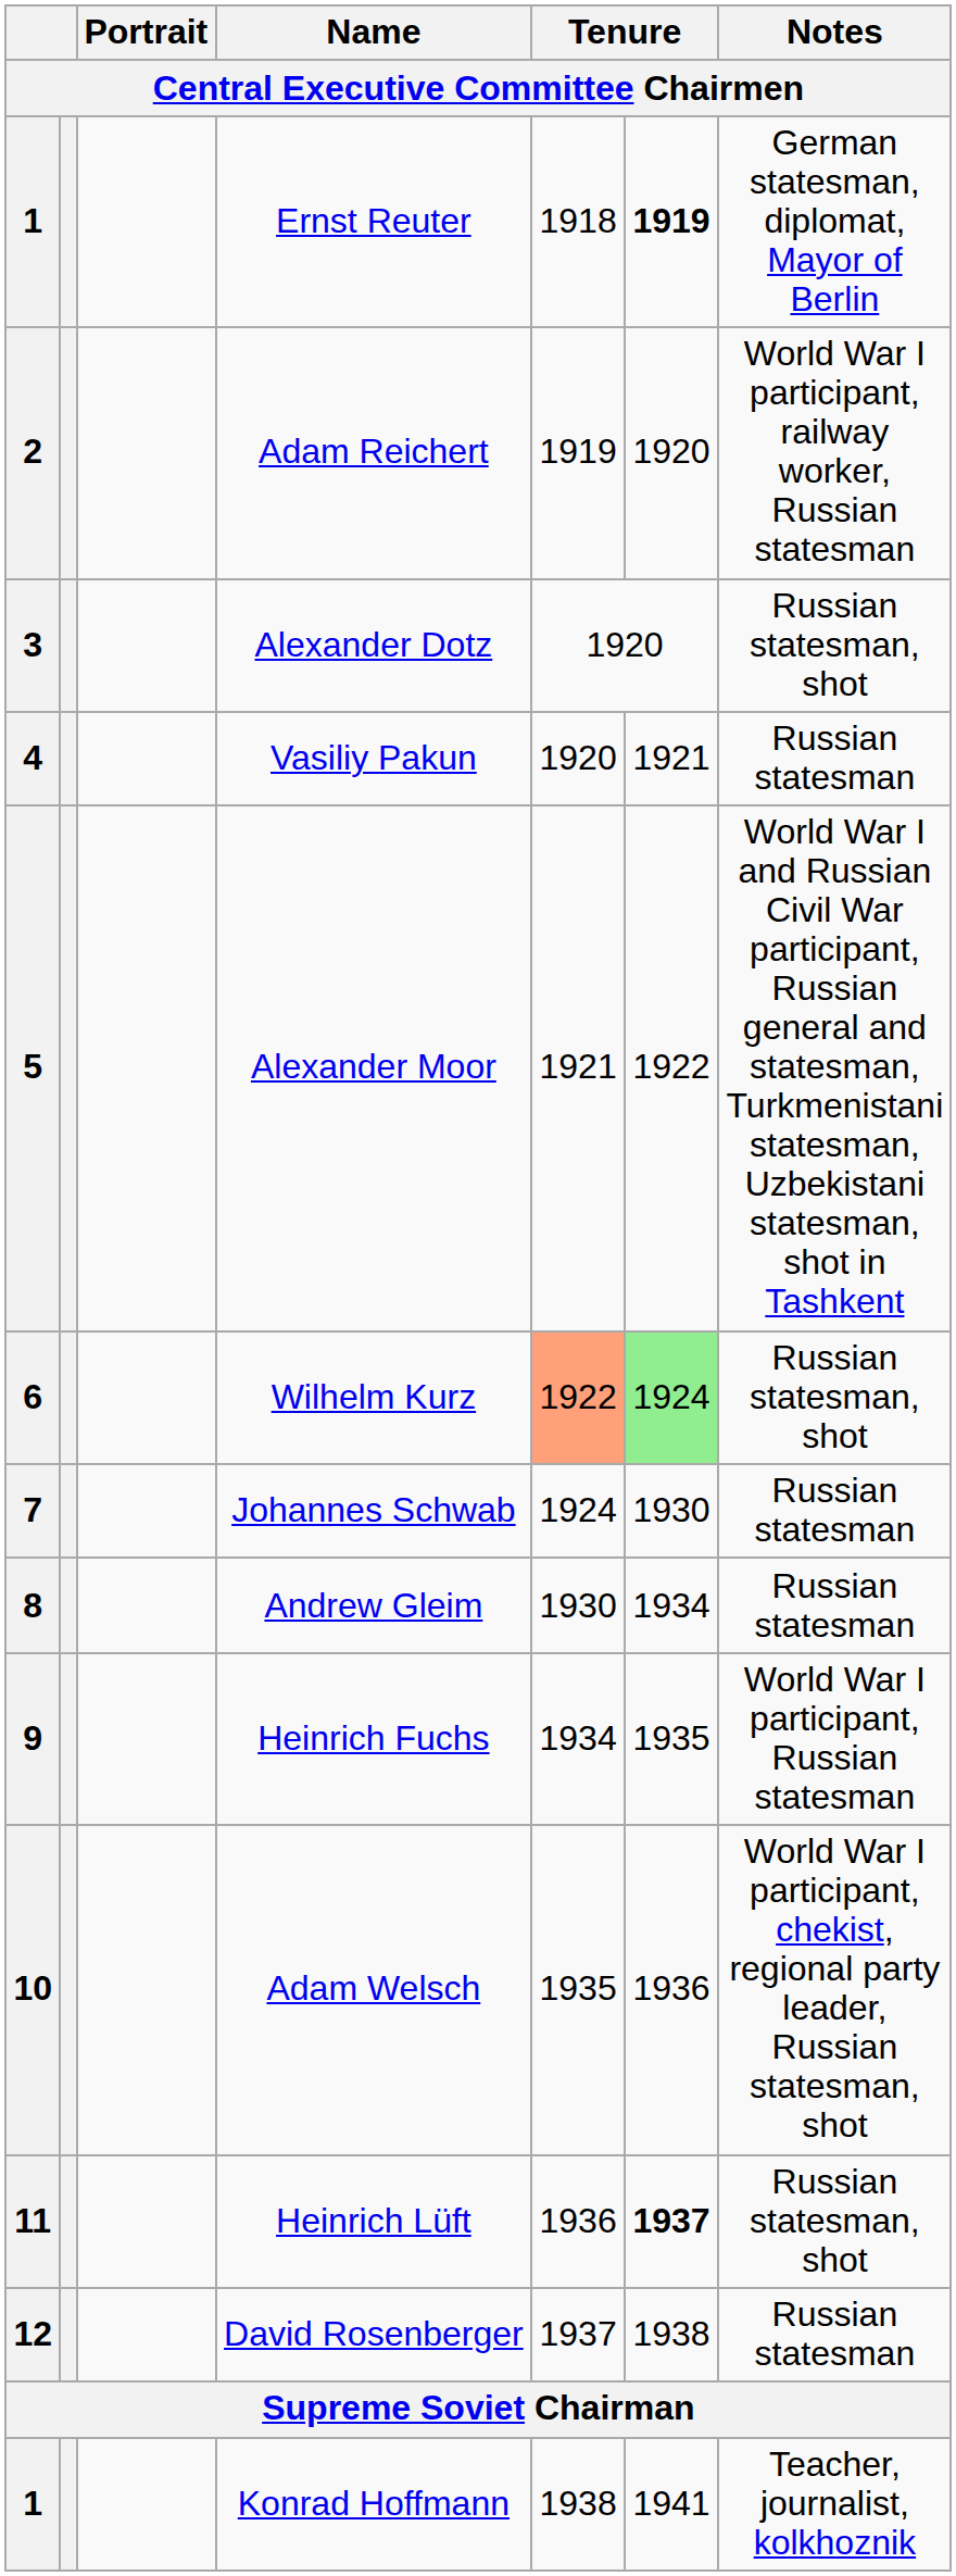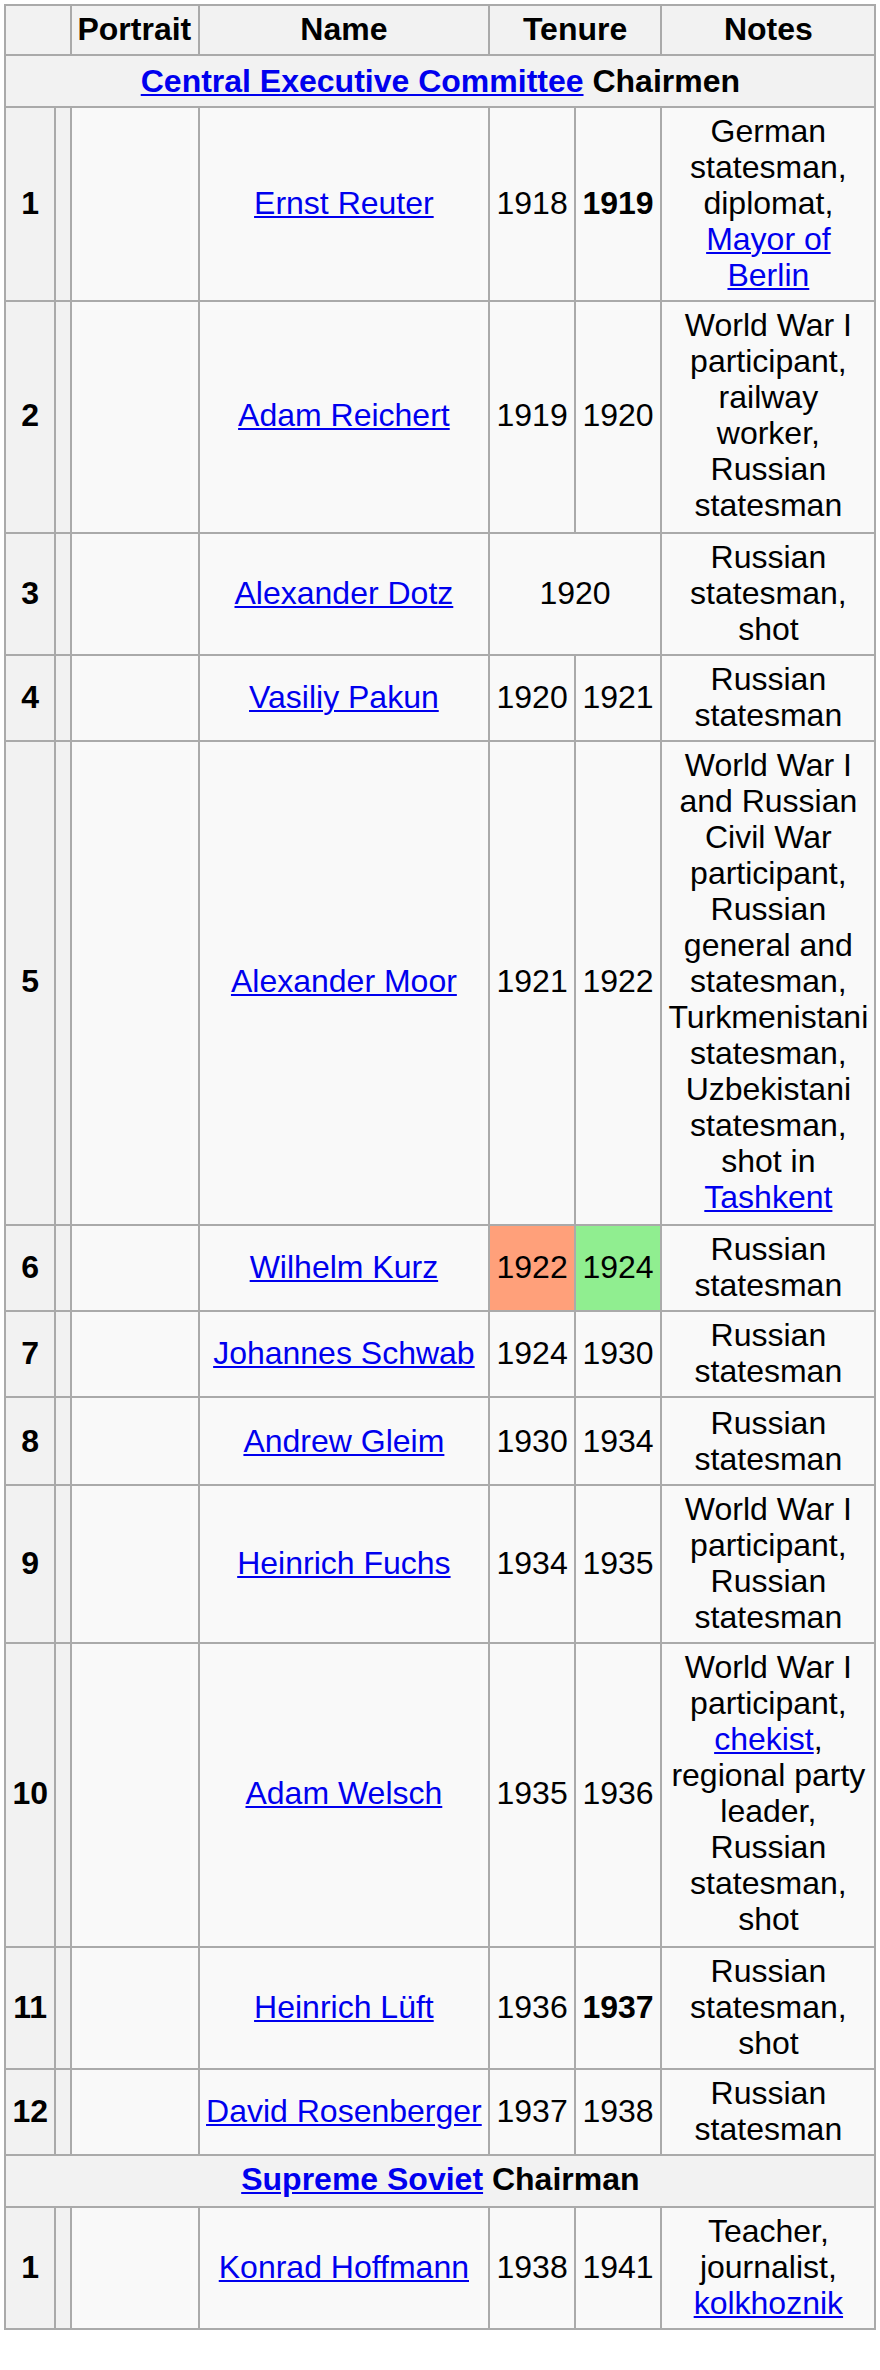6 | Notes: Russian statesman, shot -> Russian statesman
